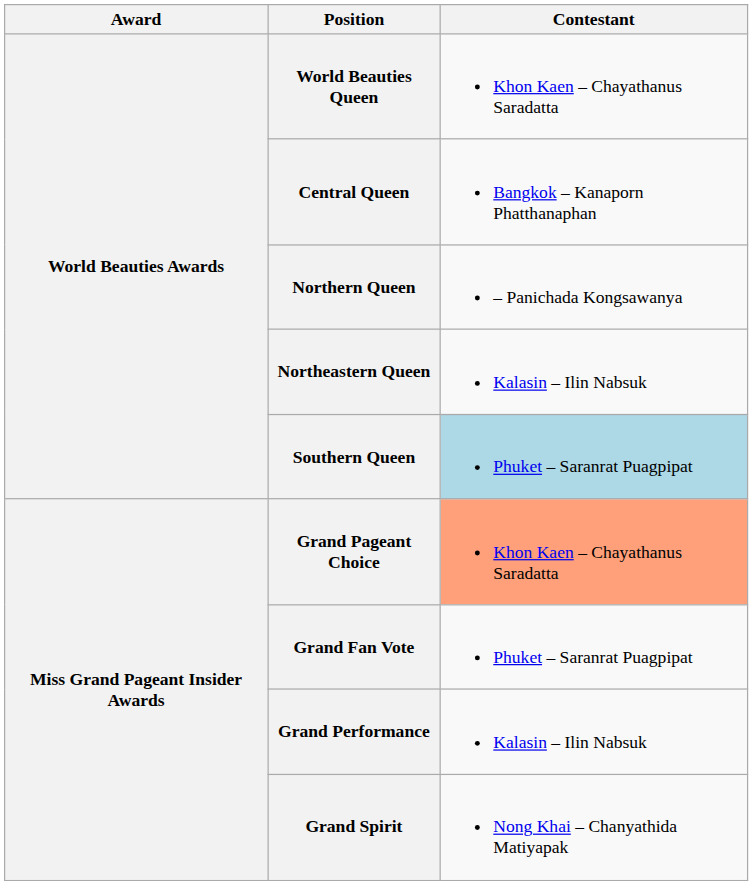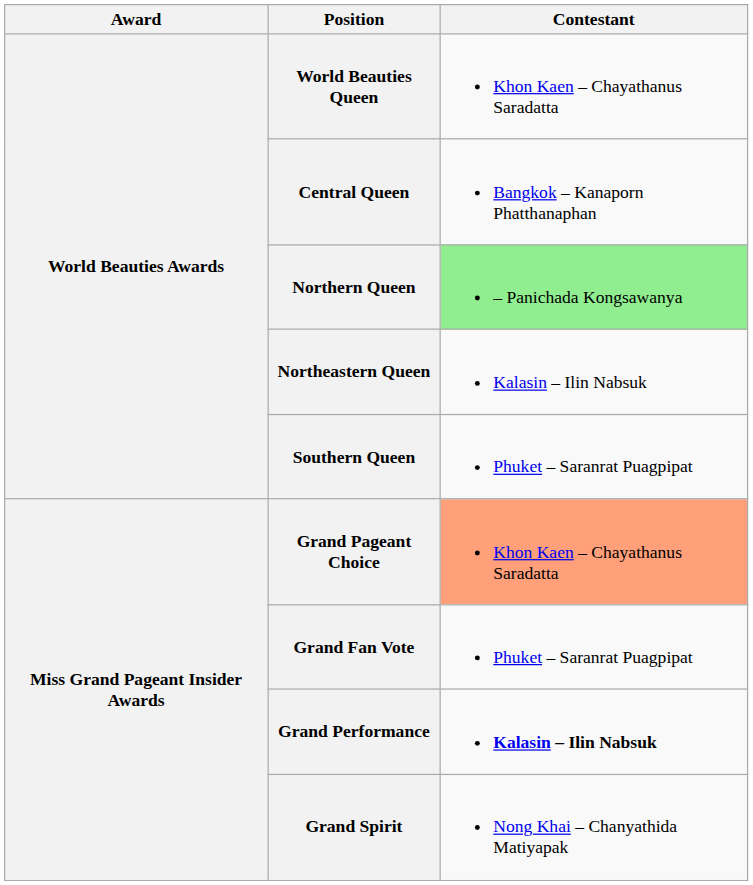Northern Queen | Contestant: no background -> lightgreen background
Southern Queen | Contestant: lightblue background -> no background
Grand Performance | Contestant: normal -> bold
